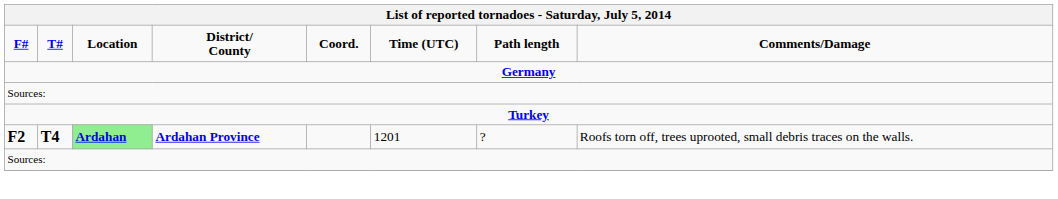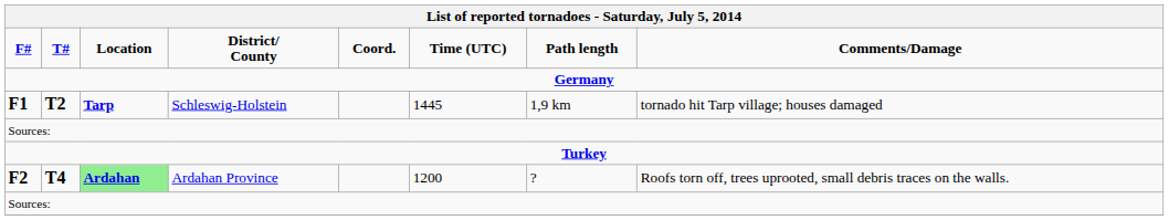+ row: F1 | T2 | Tarp | Schleswig-Holstein | 1445 | 1,9 km | tornado hit Tarp village; houses damaged
F2 | District/ County: bold -> normal
F2 | Time (UTC): 1201 -> 1200
